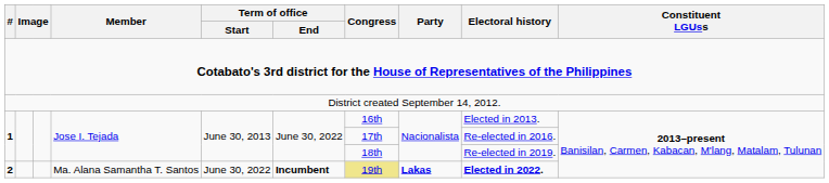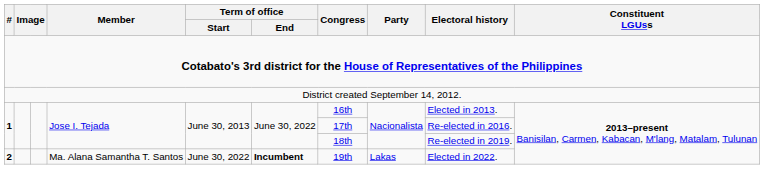2 | Congress: khaki background -> no background
2 | Party: bold -> normal
2 | Electoral history: bold -> normal
